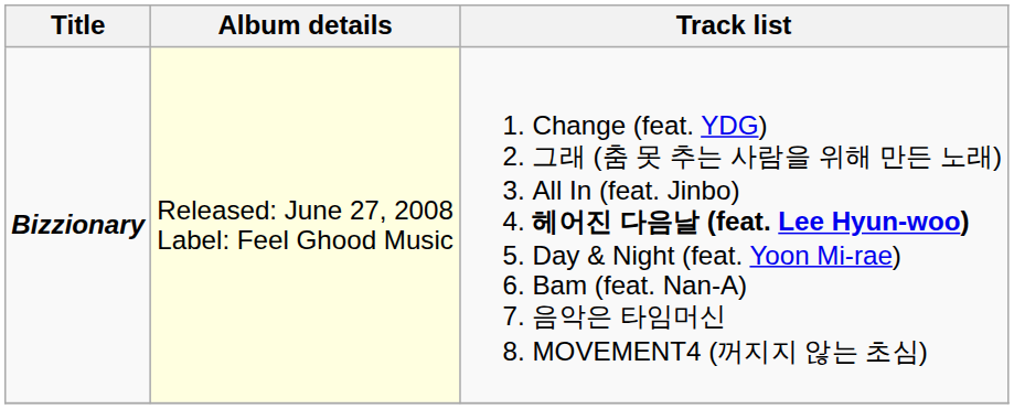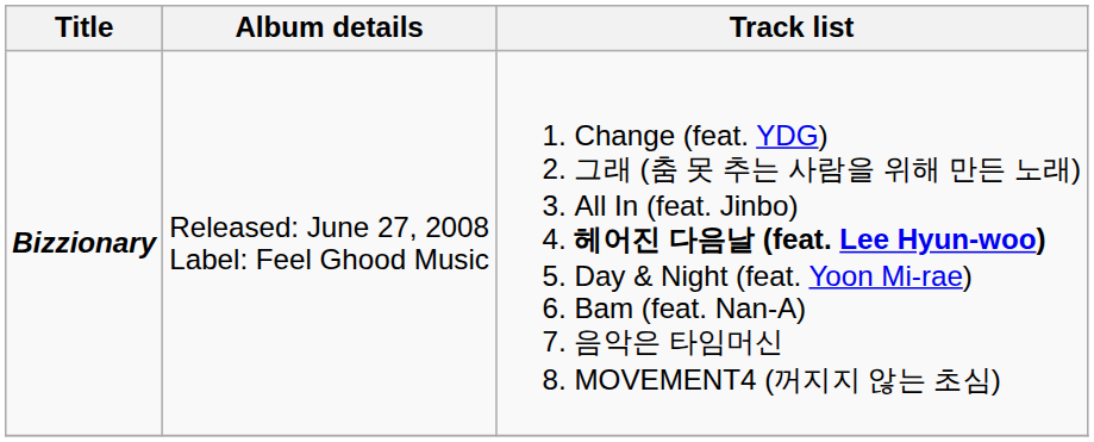row 2 | Album details: lightyellow background -> no background
